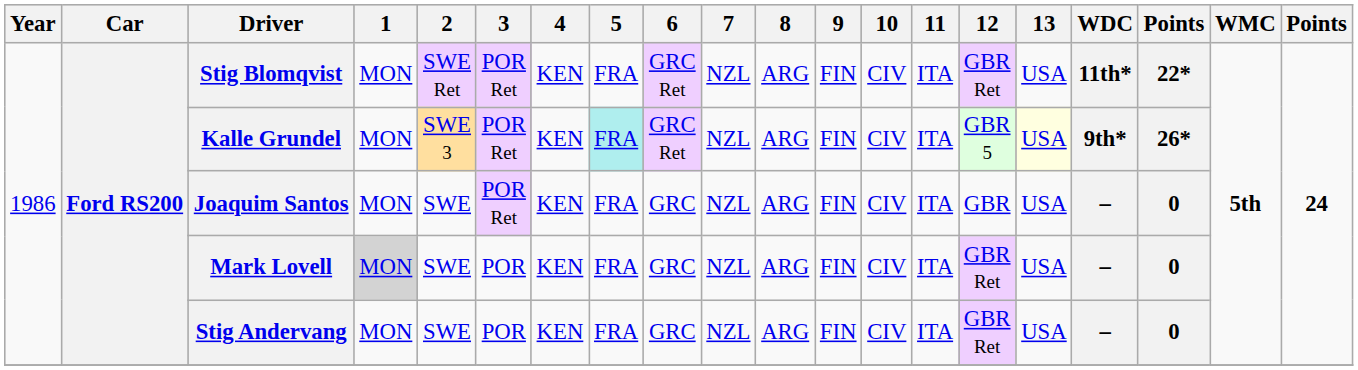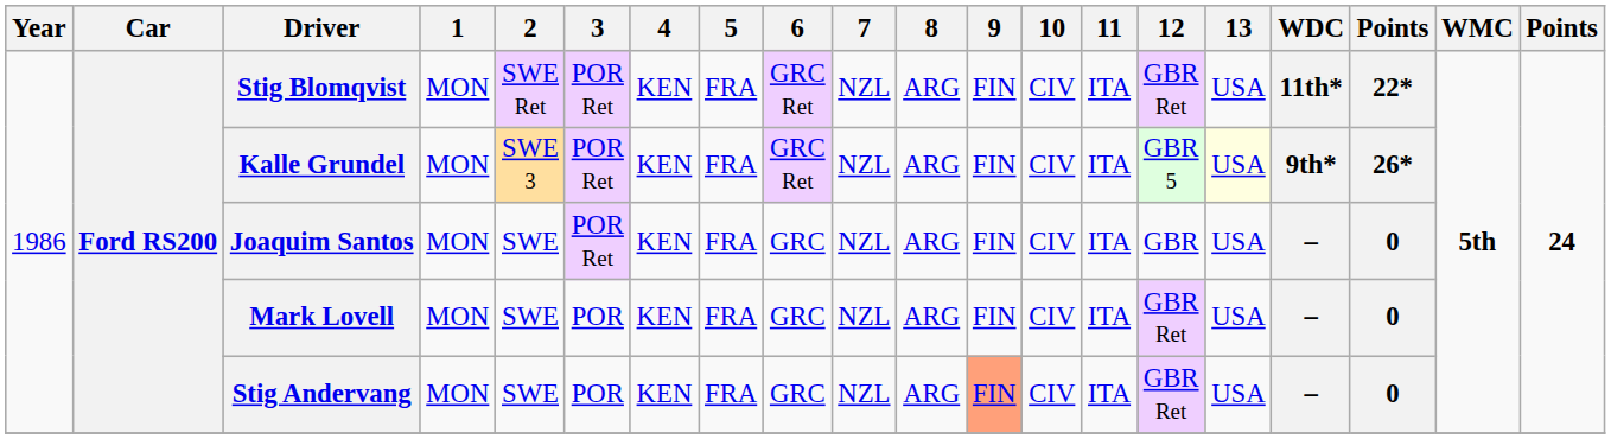Kalle Grundel | 5: paleturquoise background -> no background
Mark Lovell | 1: lightgrey background -> no background
Stig Andervang | 9: no background -> lightsalmon background
